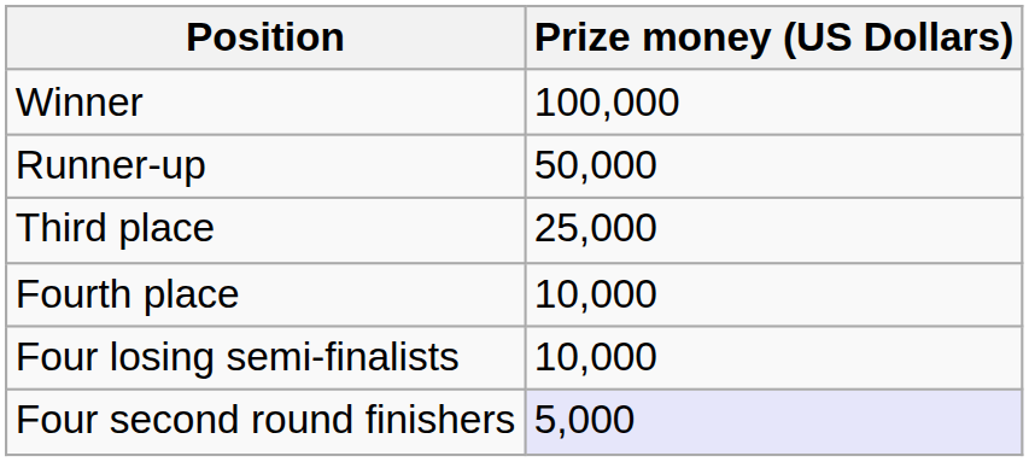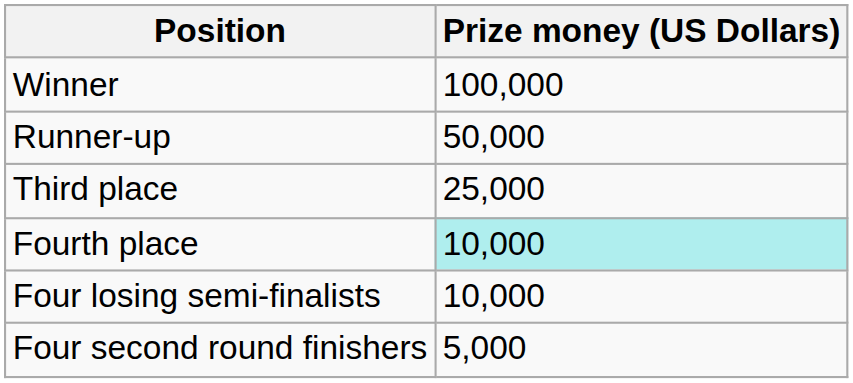Fourth place | Prize money (US Dollars): no background -> paleturquoise background
Four second round finishers | Prize money (US Dollars): lavender background -> no background
